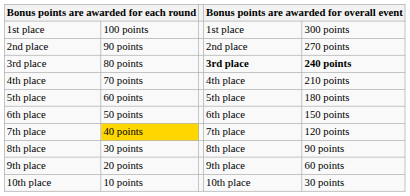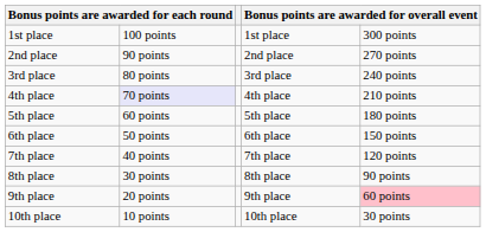row 4 | column 4: bold -> normal
row 4 | column 5: bold -> normal
row 5 | column 2: no background -> lavender background
row 8 | column 2: gold background -> no background
row 10 | column 5: no background -> pink background
